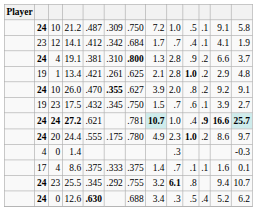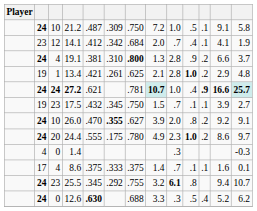14.1 | column 8: 1.7 -> 2.0
rows swapped: 26.0 <-> 27.2
17.5 | column 10: .6 -> .1
12.6 | column 8: 3.4 -> 3.3
